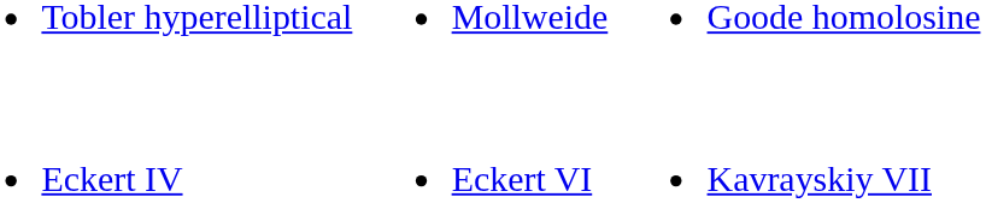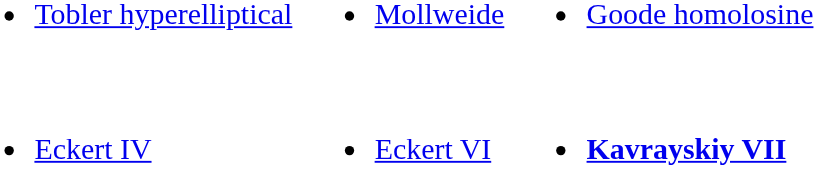Eckert IV | column 3: normal -> bold
